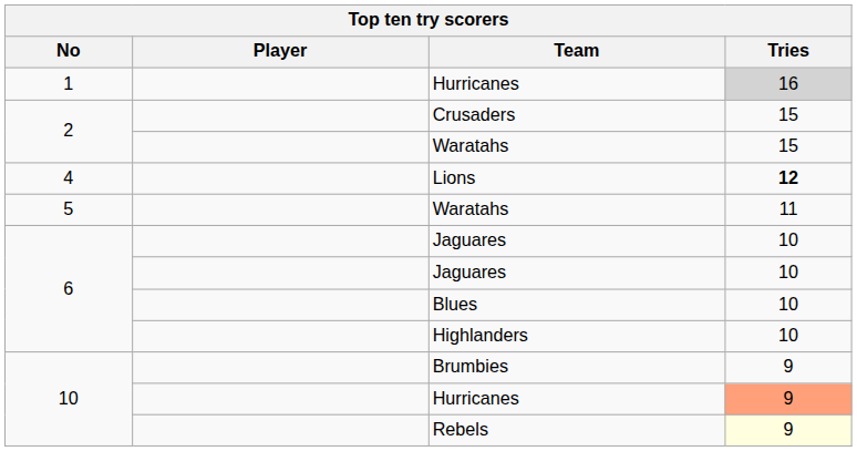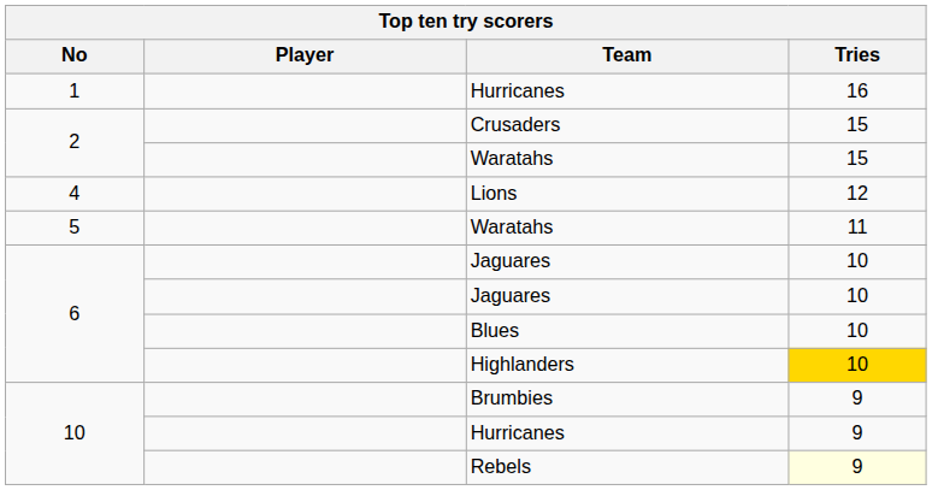1 / Hurricanes | Tries: lightgrey background -> no background
Lions | Tries: bold -> normal
Highlanders | Tries: no background -> gold background
10 / Hurricanes | Tries: lightsalmon background -> no background
